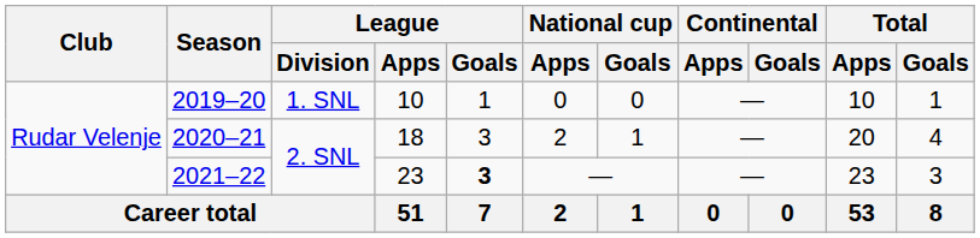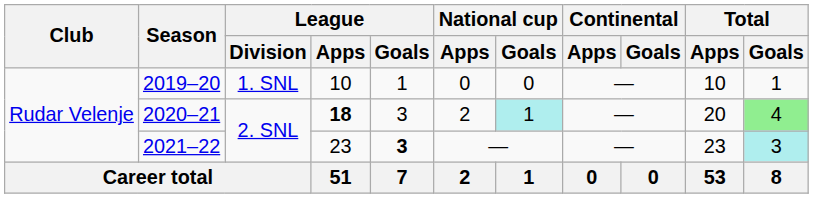2020–21 | League / Apps: normal -> bold
2020–21 | National cup / Goals: no background -> paleturquoise background
2020–21 | Total / Goals: no background -> lightgreen background
2021–22 | Total / Goals: no background -> paleturquoise background
